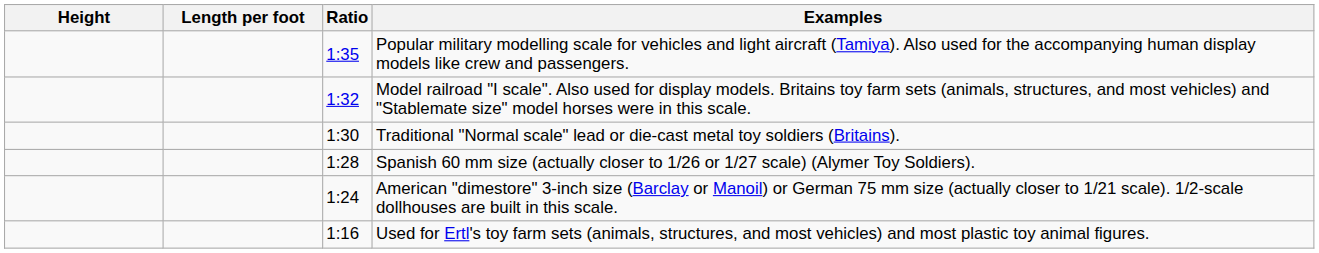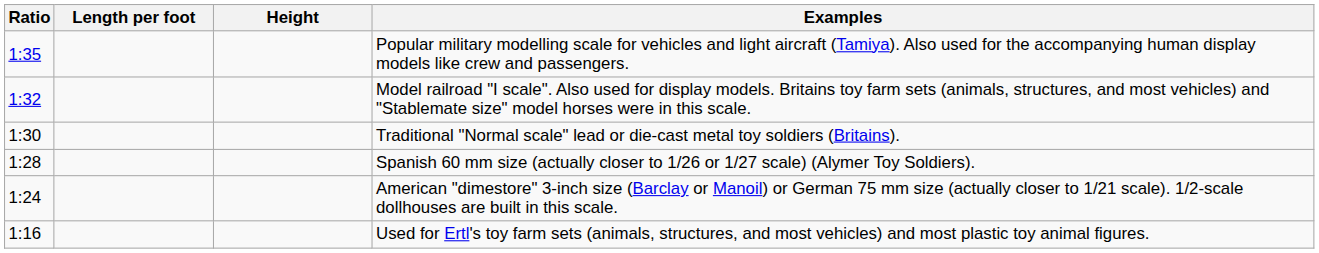columns swapped: Ratio <-> Height
